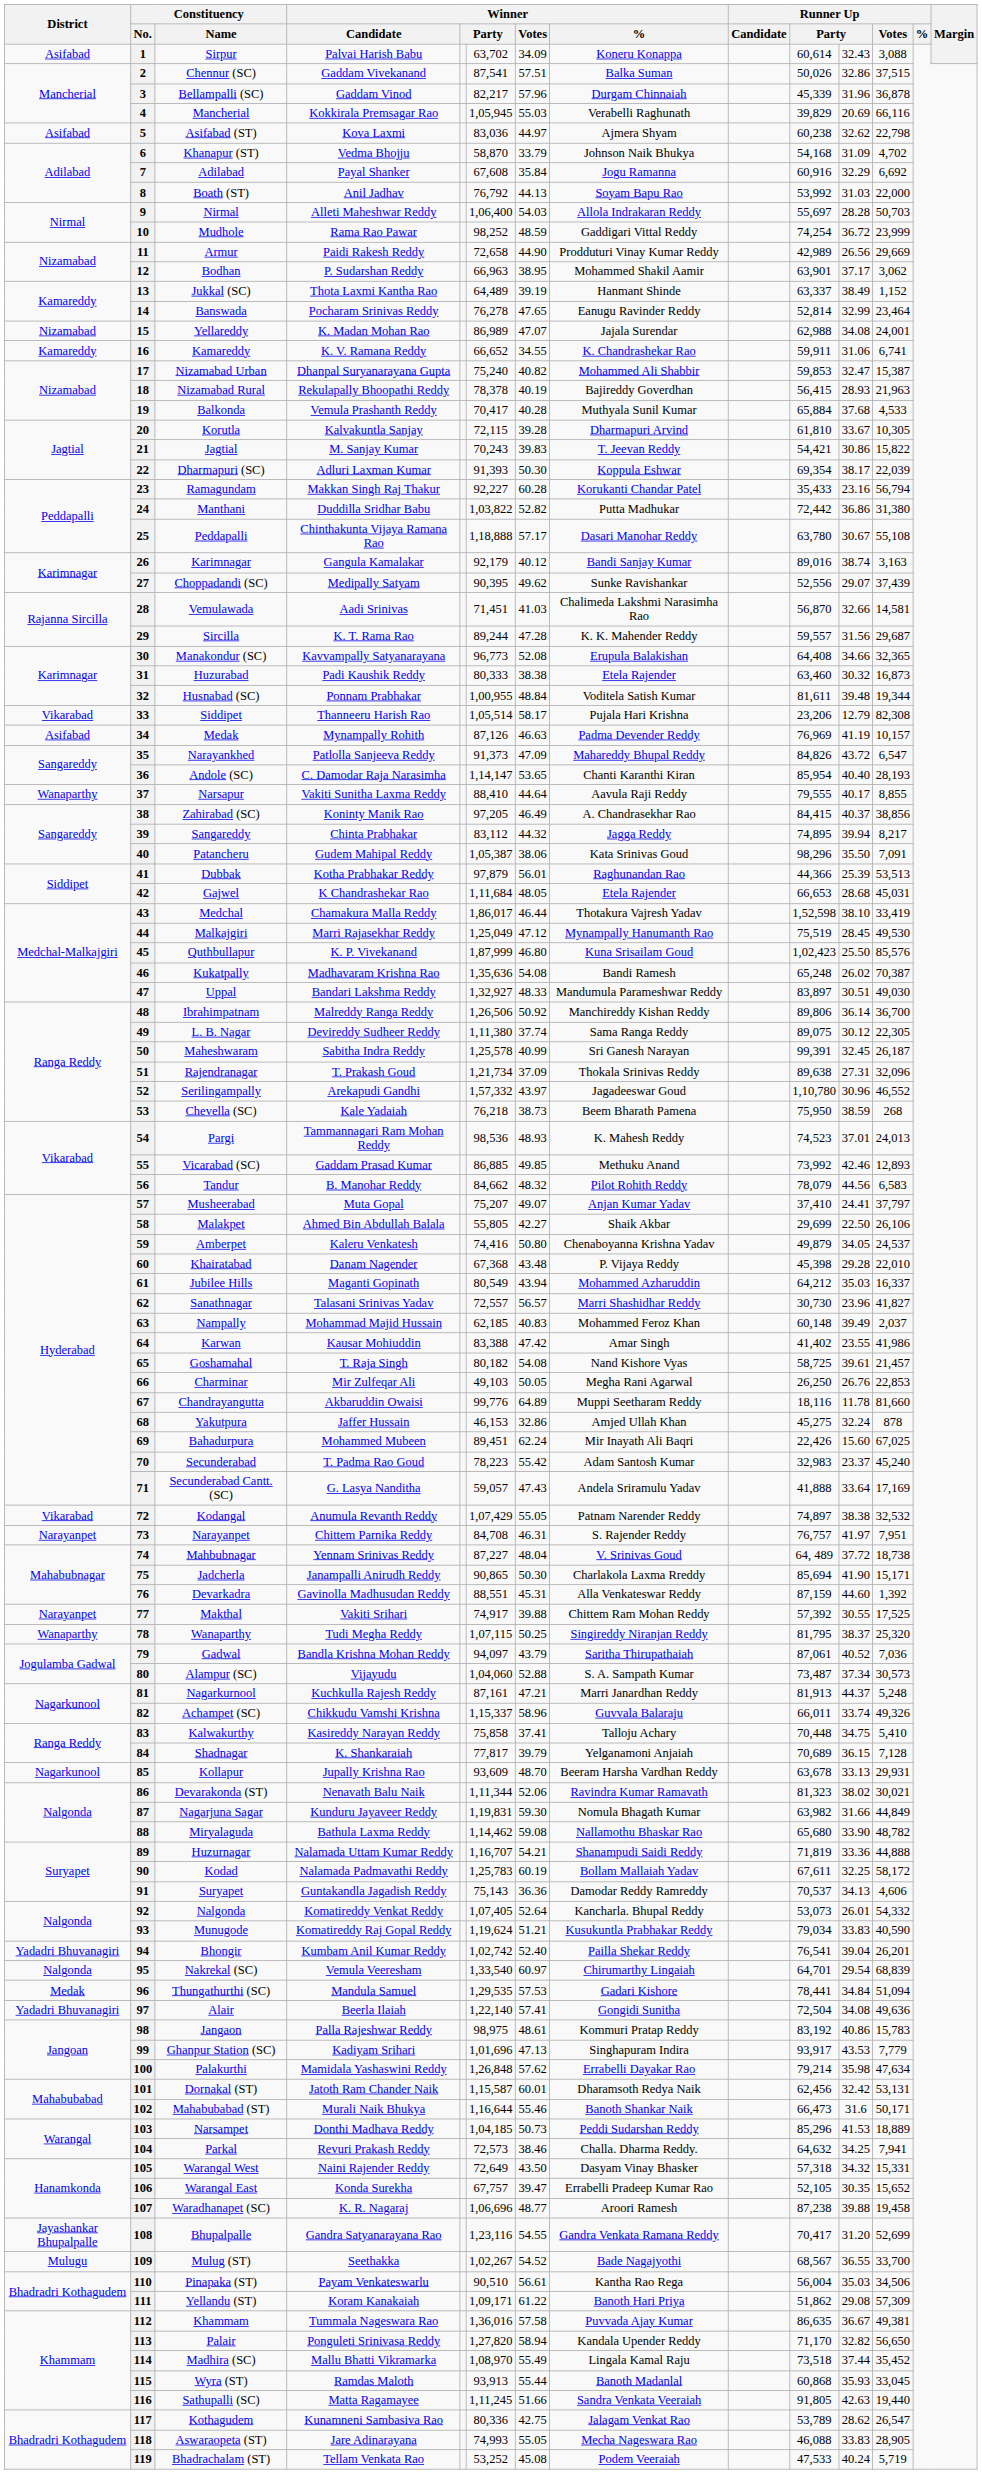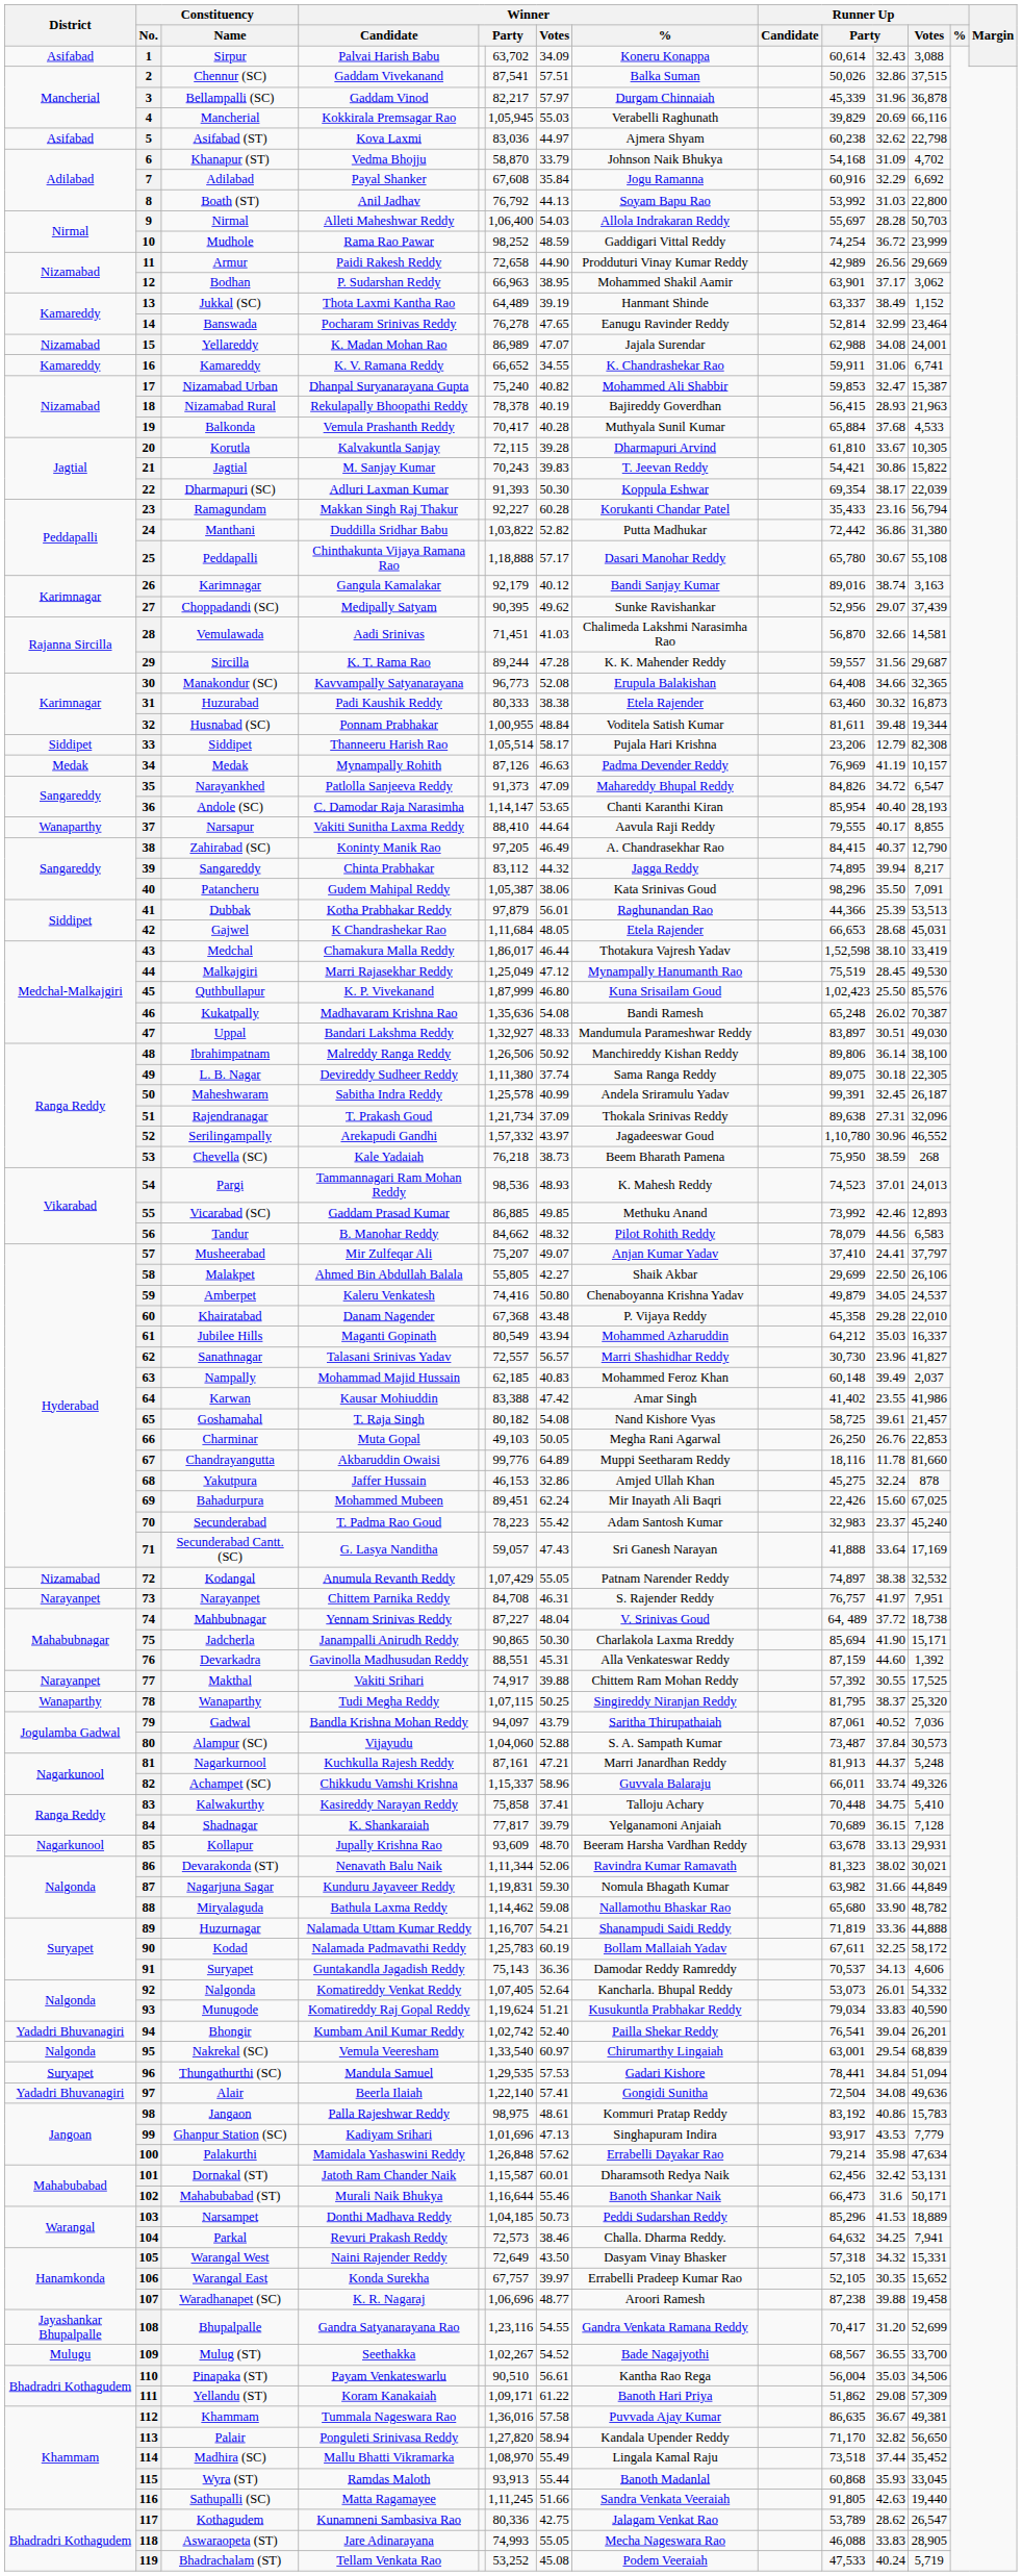3 | Winner / Votes: 57.96 -> 57.97
8 | Runner Up / Votes: 22,000 -> 22,800
25 | column 10: 63,780 -> 65,780
27 | column 10: 52,556 -> 52,956
33 | District: Vikarabad -> Siddipet
34 | District: Asifabad -> Medak
35 | column 11: 43.72 -> 34.72
38 | Runner Up / Votes: 38,856 -> 12,790
48 | Runner Up / Votes: 36,700 -> 38,100
49 | column 11: 30.12 -> 30.18
50 | Winner / %: Sri Ganesh Narayan -> Andela Sriramulu Yadav
57 | Winner / Candidate: Muta Gopal -> Mir Zulfeqar Ali
60 | column 10: 45,398 -> 45,358
66 | Winner / Candidate: Mir Zulfeqar Ali -> Muta Gopal
71 | Winner / %: Andela Sriramulu Yadav -> Sri Ganesh Narayan
72 | District: Vikarabad -> Nizamabad
80 | column 11: 37.34 -> 37.84
95 | column 10: 64,701 -> 63,001
96 | District: Medak -> Suryapet
106 | Winner / Votes: 39.47 -> 39.97
